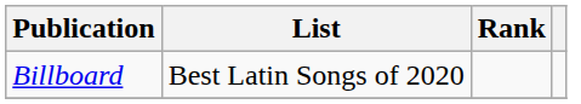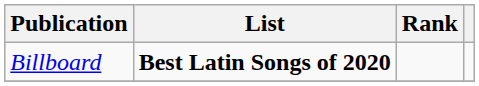Billboard | List: normal -> bold
